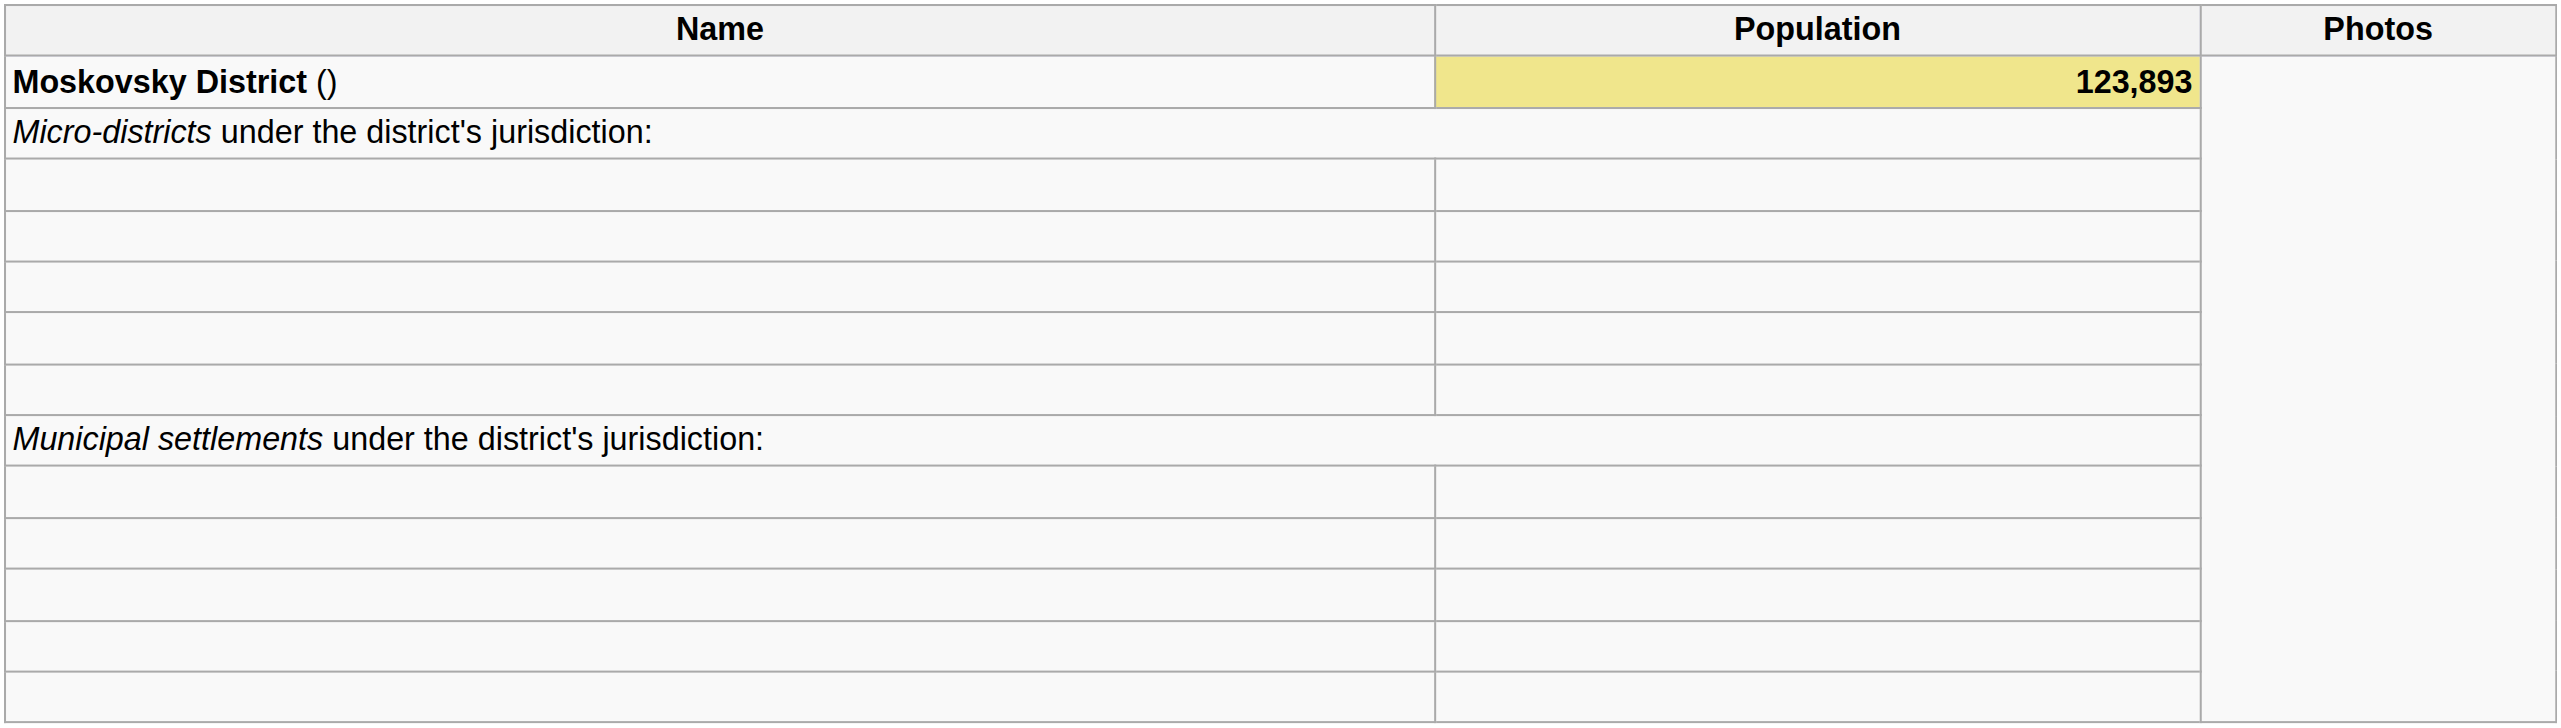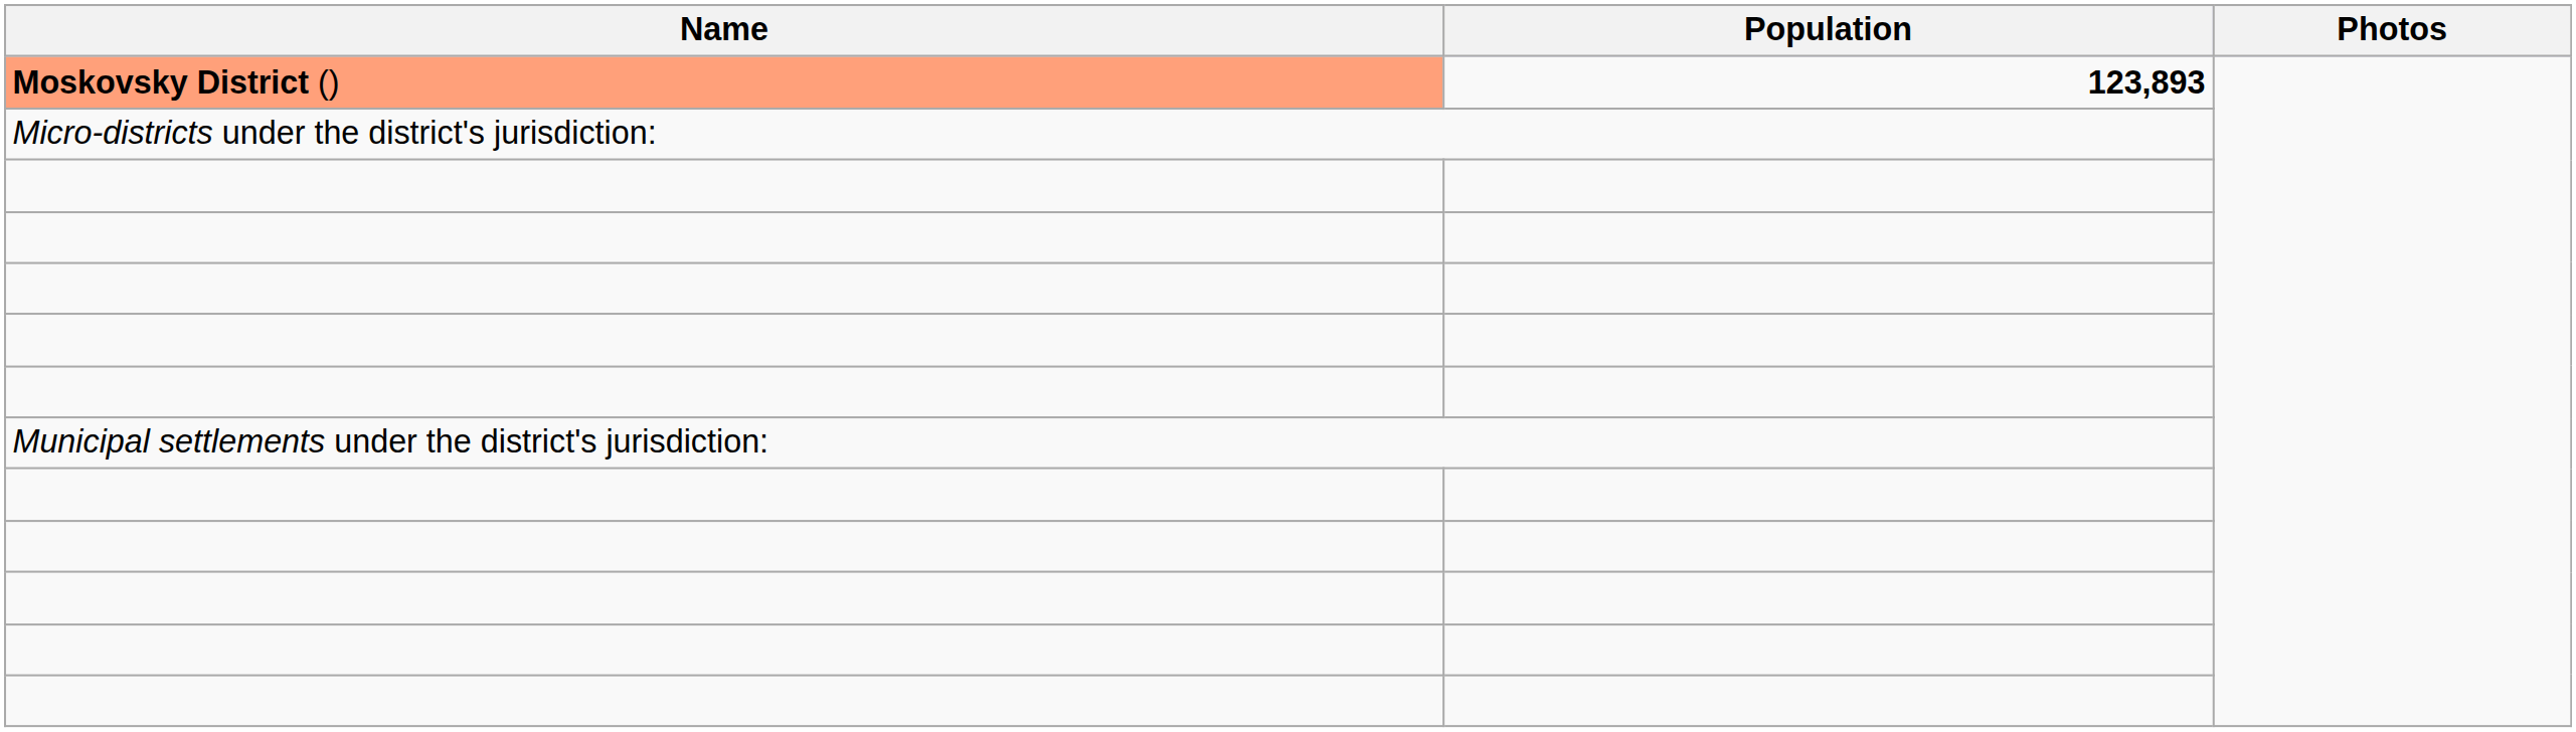Moskovsky District () | Name: no background -> lightsalmon background
Moskovsky District () | Population: khaki background -> no background
